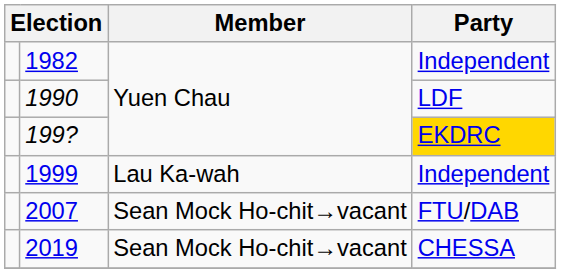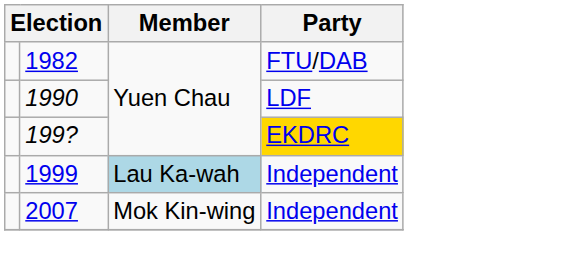1982 | Party: Independent -> FTU/DAB
1999 | Member: no background -> lightblue background
2007 | Member: Sean Mock Ho-chit→vacant -> Mok Kin-wing
2007 | Party: FTU/DAB -> Independent
- row: 2019 | Sean Mock Ho-chit→vacant | CHESSA
